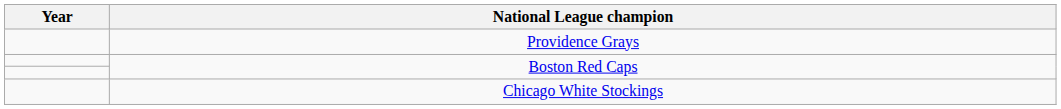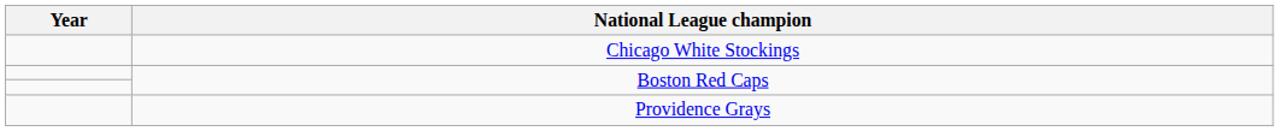row 2 | National League champion: Providence Grays -> Chicago White Stockings
row 5 | National League champion: Chicago White Stockings -> Providence Grays
